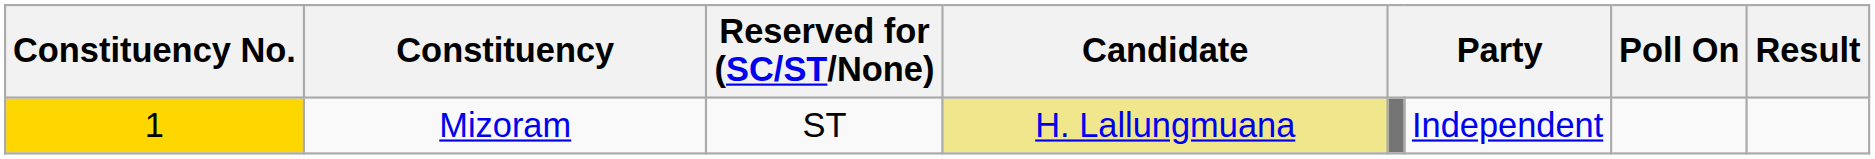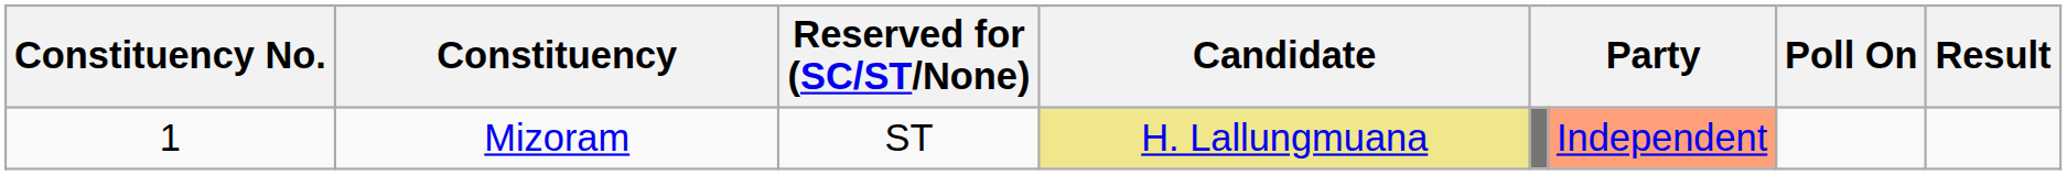Mizoram | Constituency No.: gold background -> no background
Mizoram | column 6: no background -> lightsalmon background
